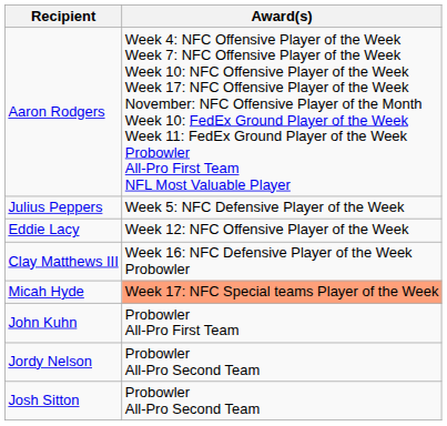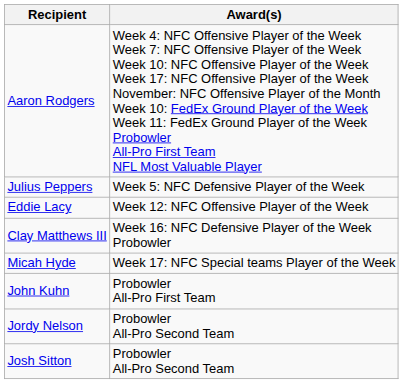Micah Hyde | Award(s): lightsalmon background -> no background
